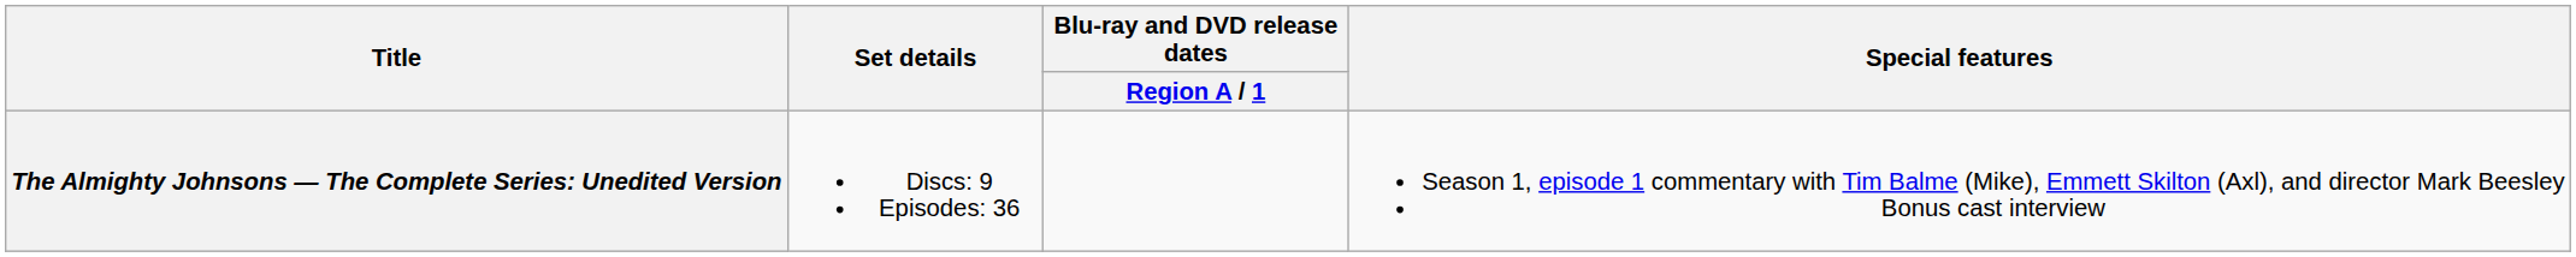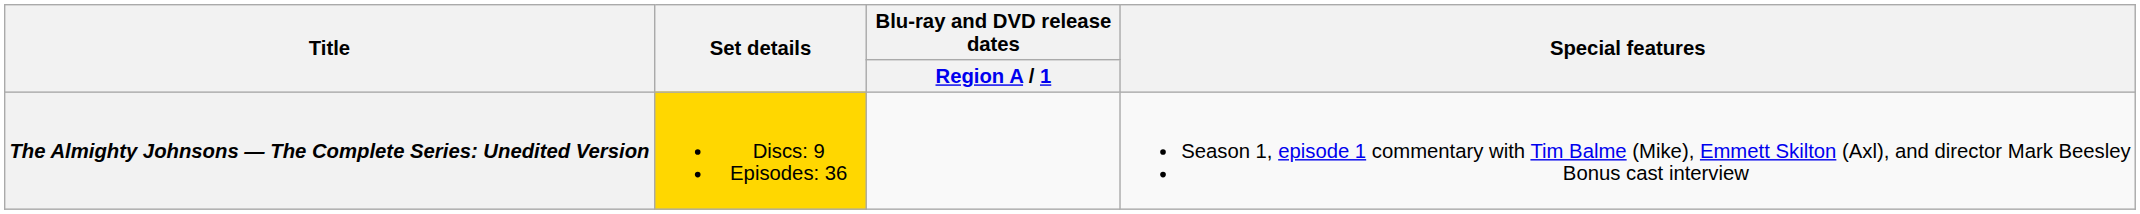row 3 | Set details: no background -> gold background
